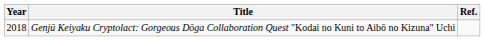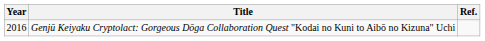row 2 | Year: 2018 -> 2016
